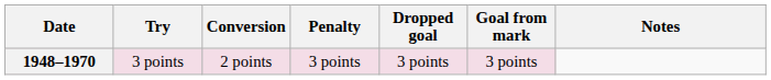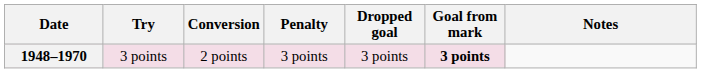1948–1970 | Goal from mark: normal -> bold
